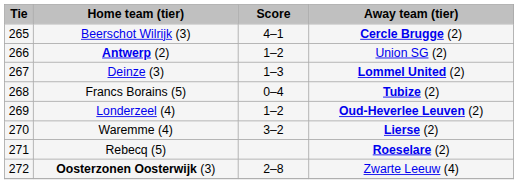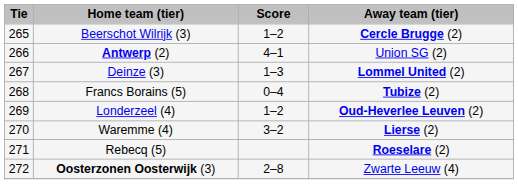Beerschot Wilrijk (3) | Score: 4–1 -> 1–2
Antwerp (2) | Score: 1–2 -> 4–1
